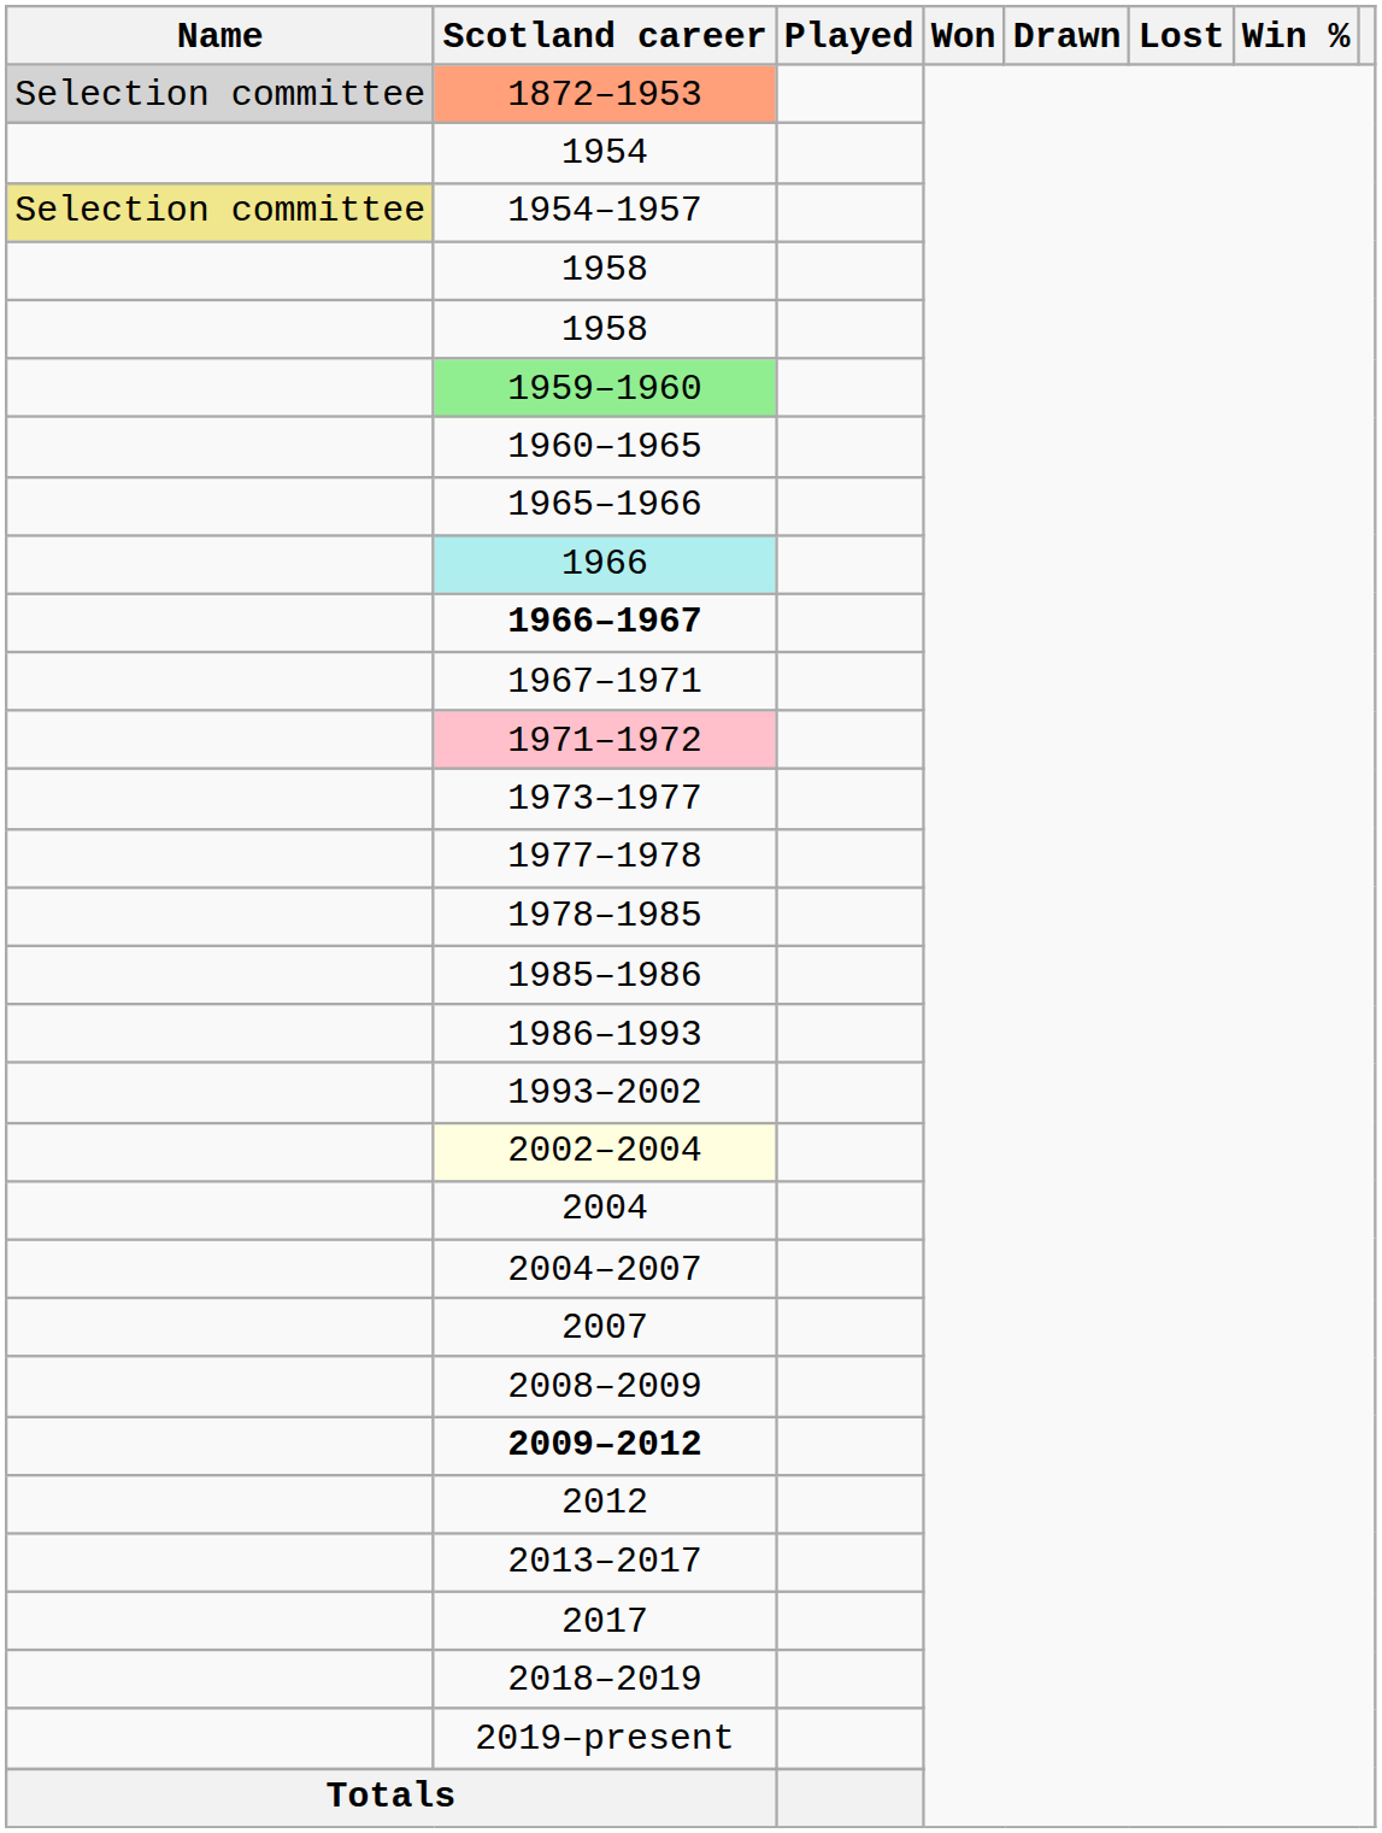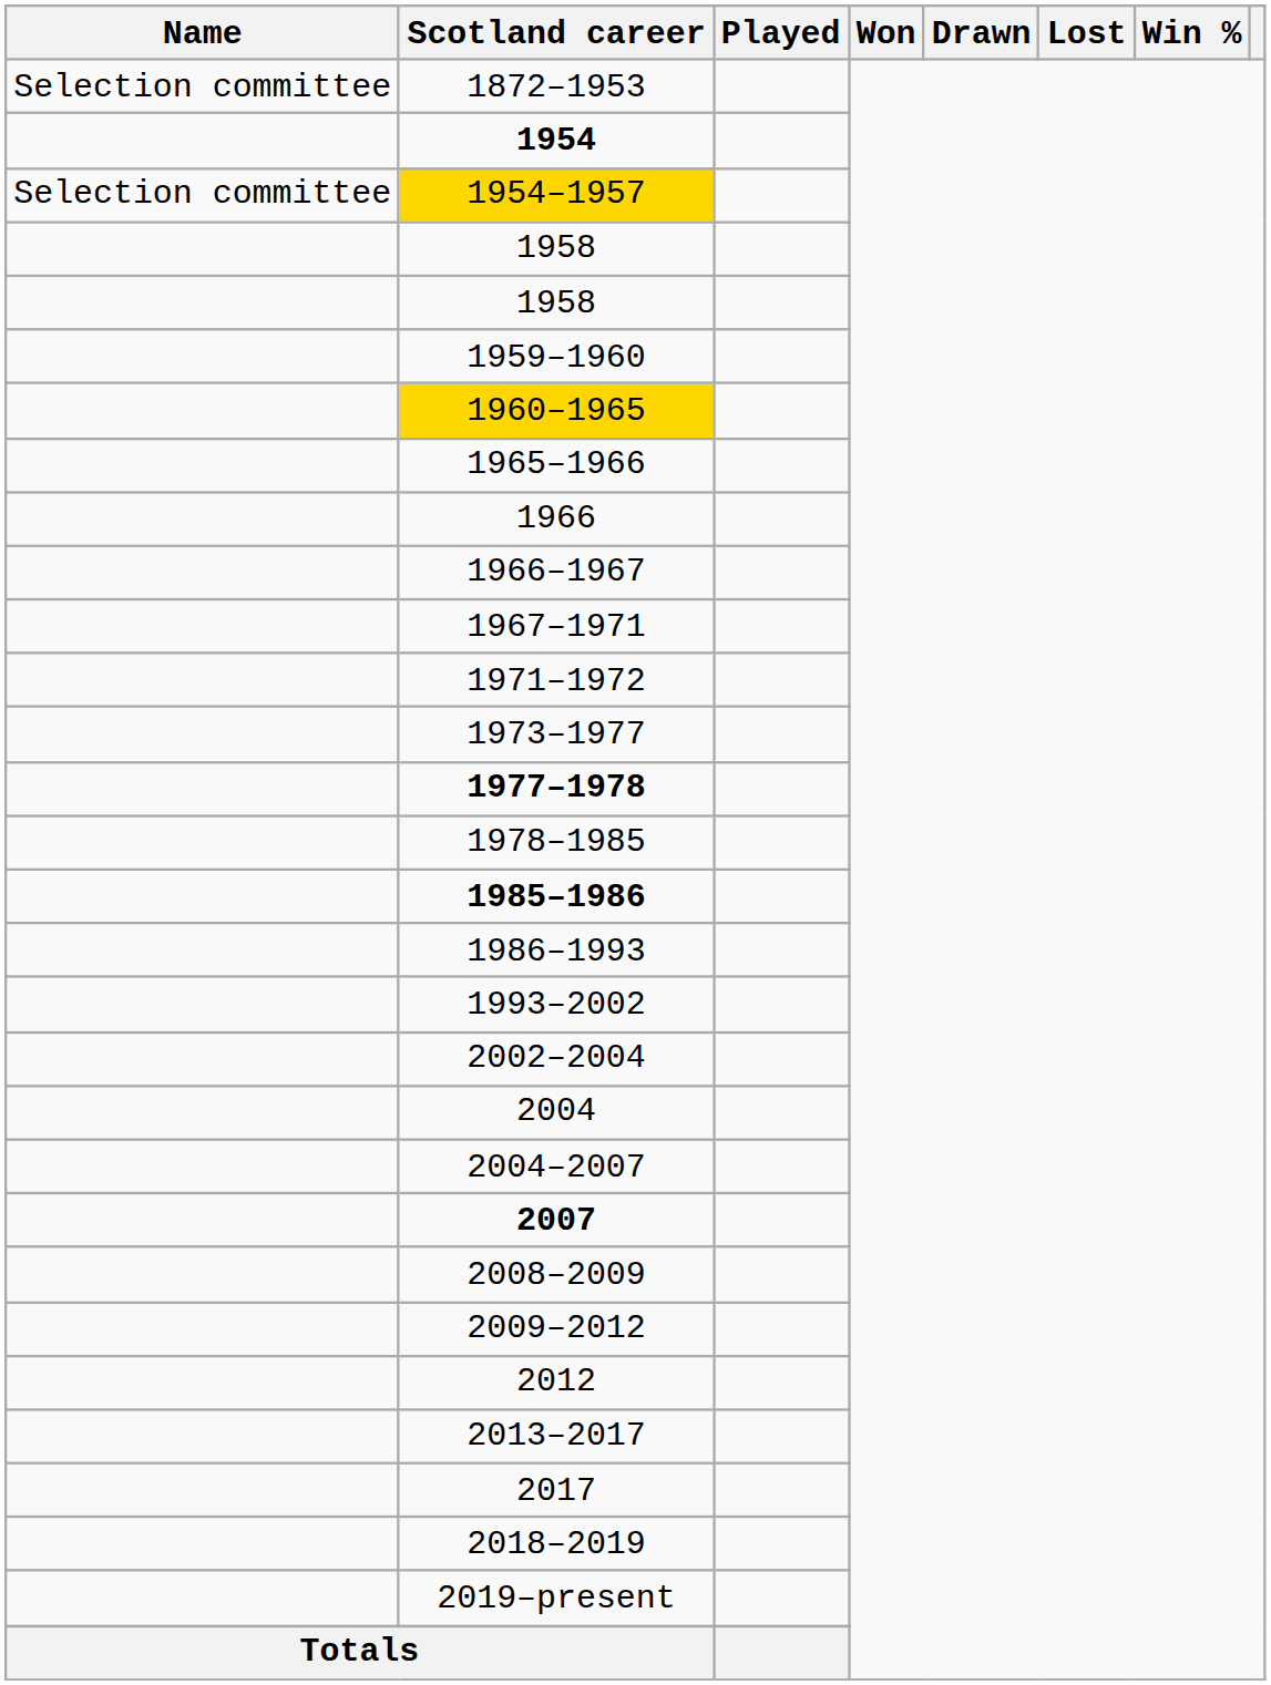1872–1953 | Name: lightgrey background -> no background
1872–1953 | Scotland career: lightsalmon background -> no background
1954 | Scotland career: normal -> bold
1954–1957 | Name: khaki background -> no background
1954–1957 | Scotland career: no background -> gold background
1959–1960 | Scotland career: lightgreen background -> no background
1960–1965 | Scotland career: no background -> gold background
1966 | Scotland career: paleturquoise background -> no background
1966–1967 | Scotland career: bold -> normal
1971–1972 | Scotland career: pink background -> no background
1977–1978 | Scotland career: normal -> bold
1985–1986 | Scotland career: normal -> bold
2002–2004 | Scotland career: lightyellow background -> no background
2007 | Scotland career: normal -> bold
2009–2012 | Scotland career: bold -> normal
